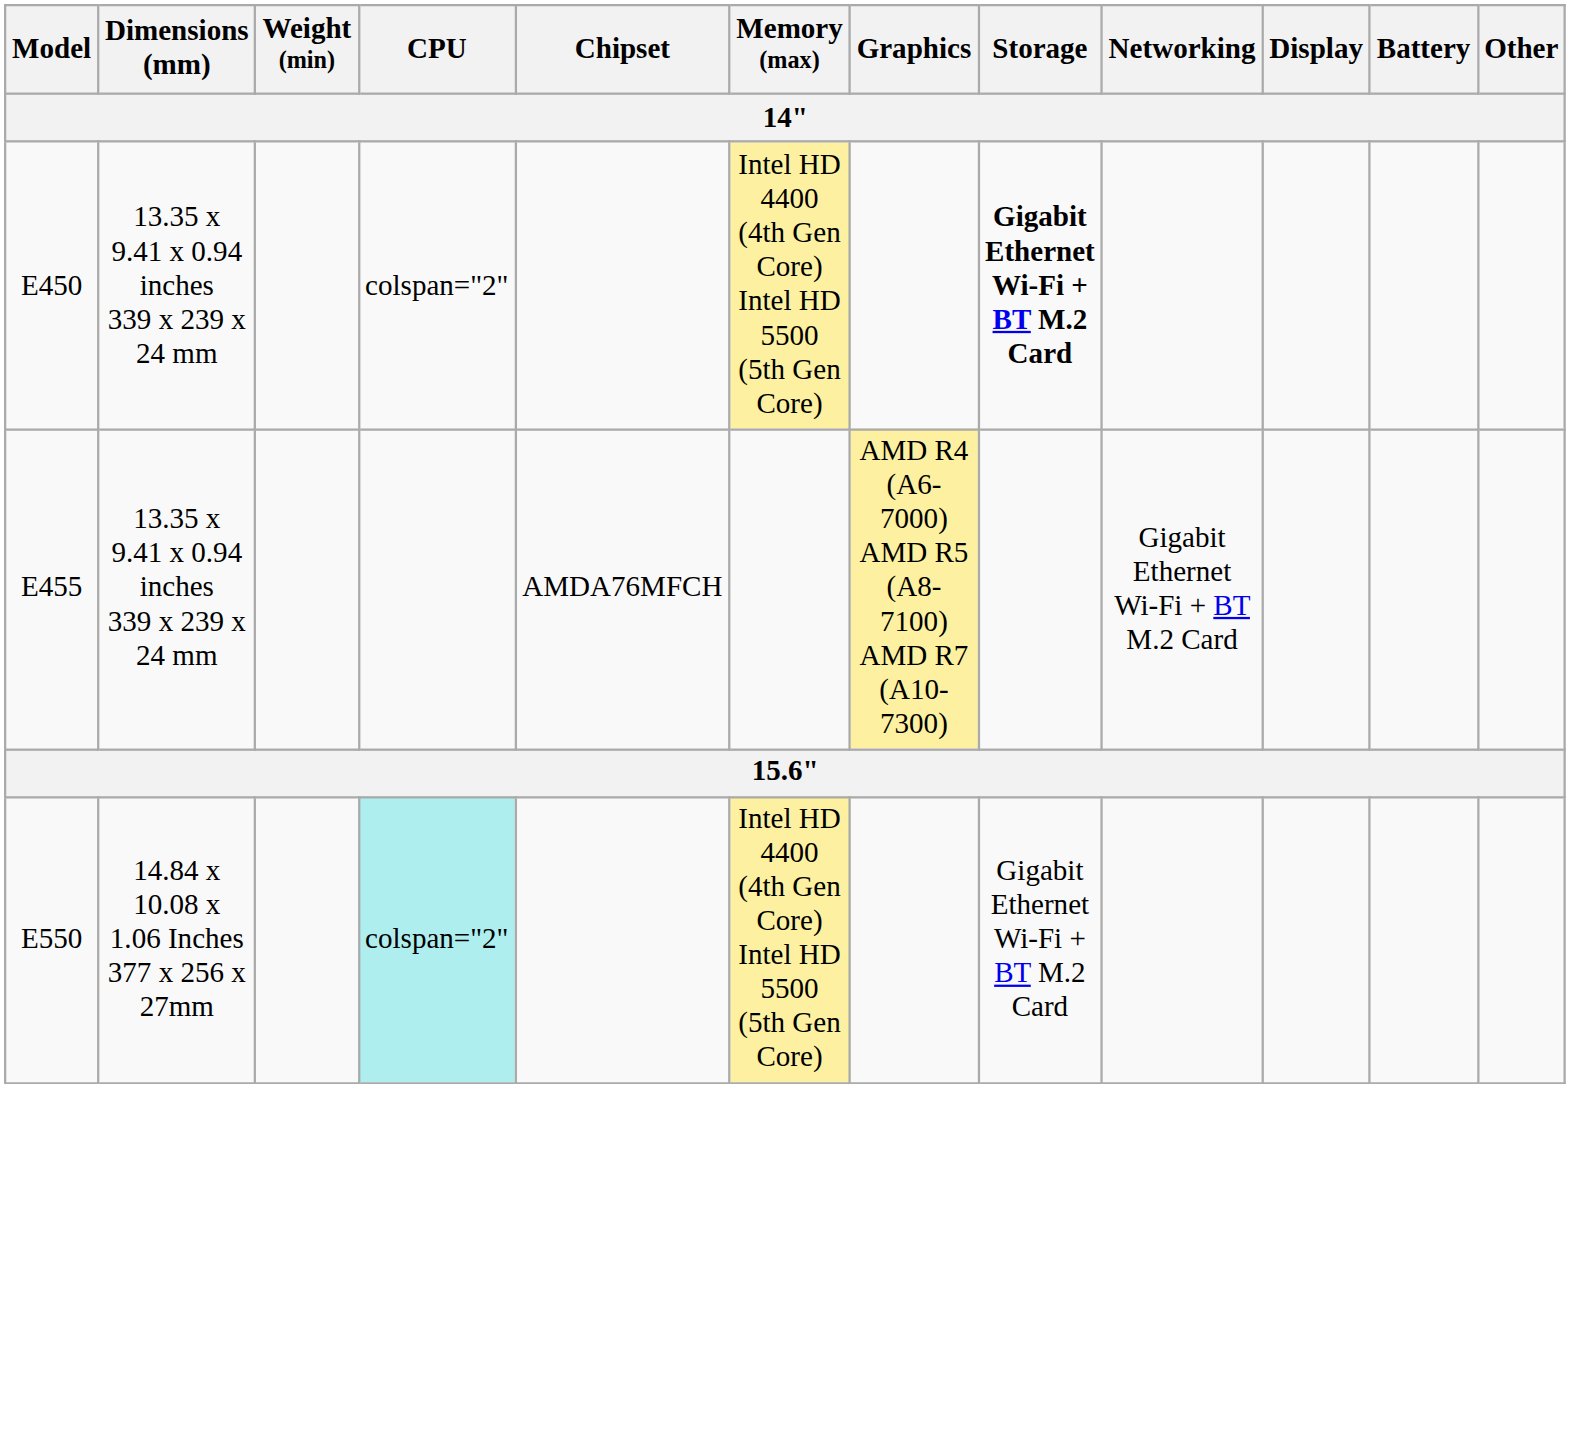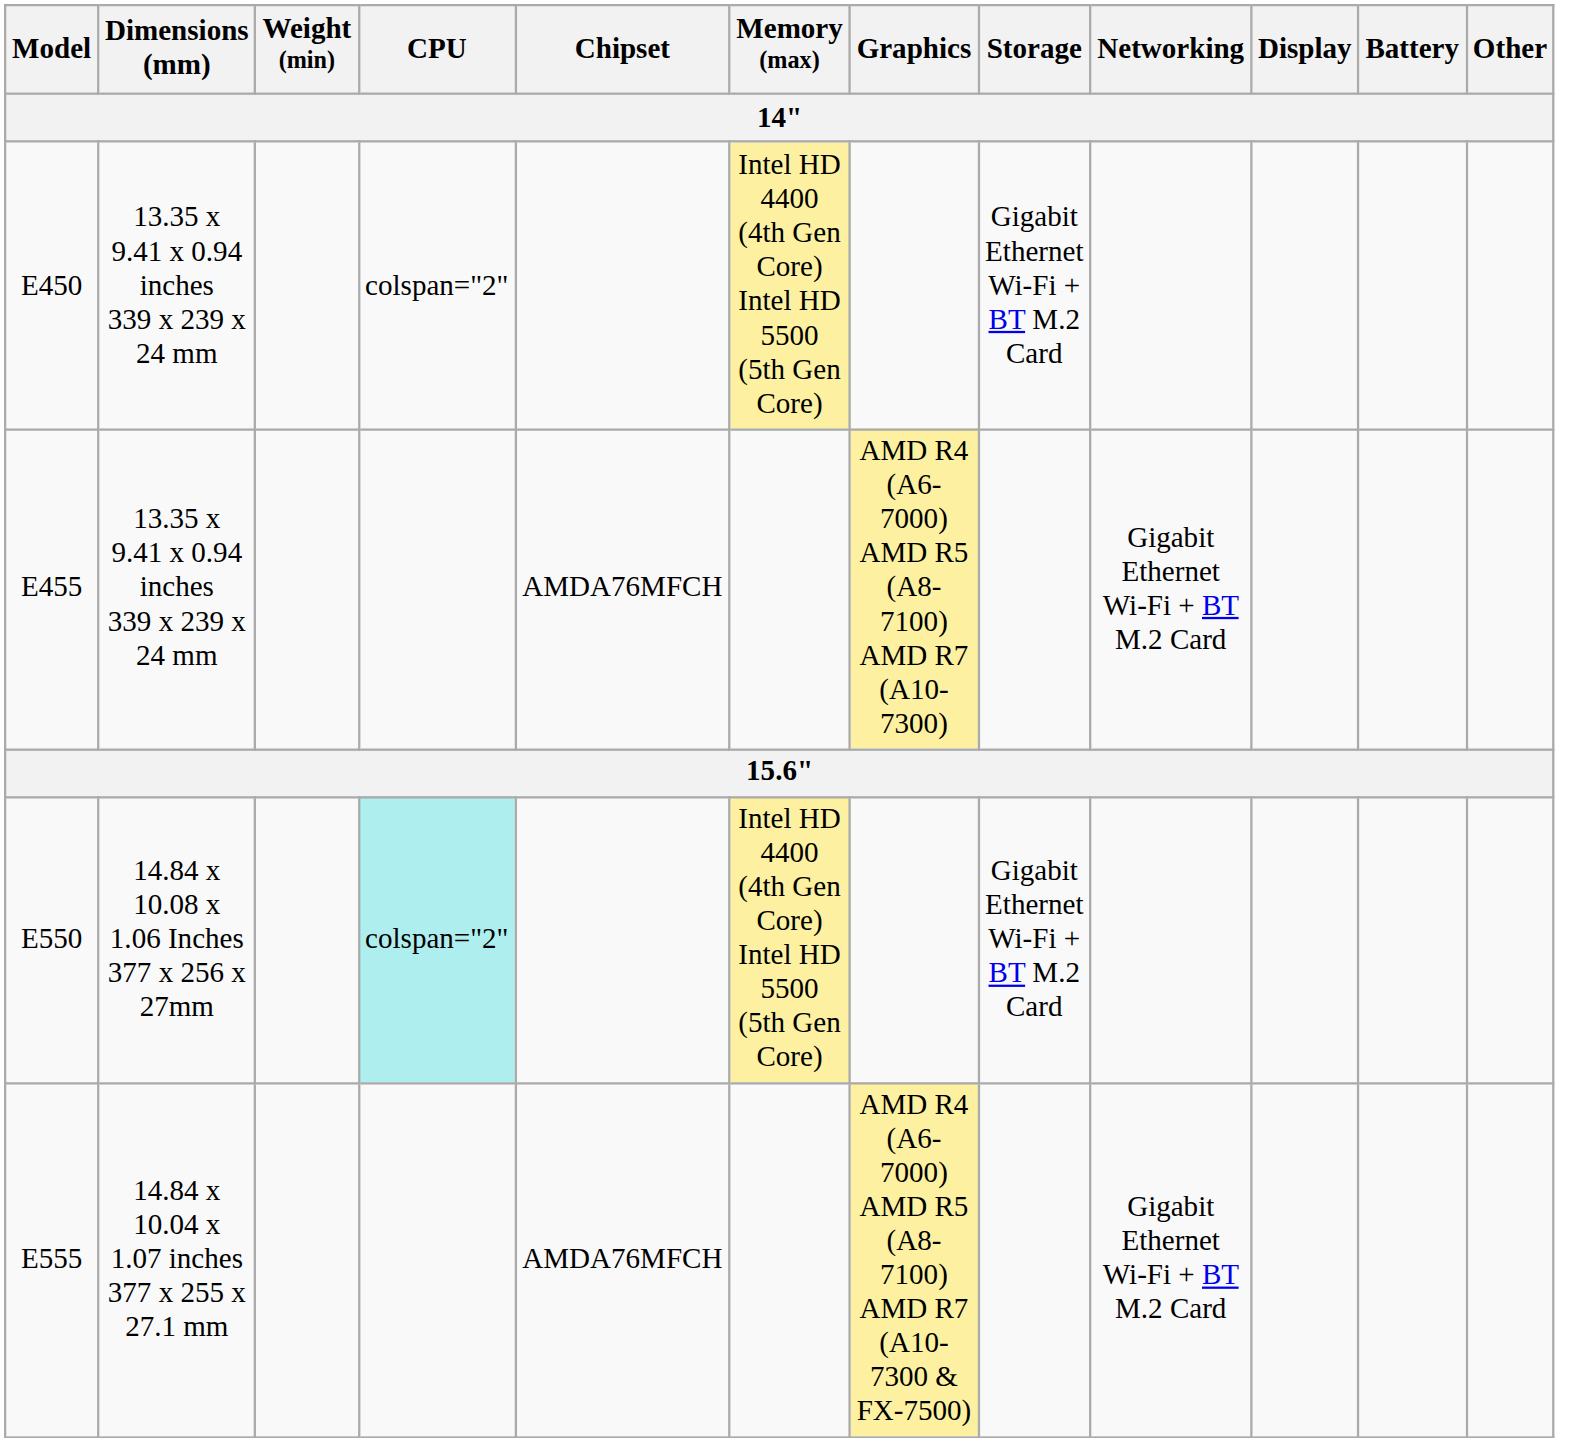E450 | Storage: bold -> normal
+ row: E555 | 14.84 x 10.04 x 1.07 inches 377 x 255 x 27.1 mm | AMDA76MFCH | AMD R4 (A6-7000) AMD R5 (A8-7100) AMD R7 (A10-7300 & FX-7500) | Gigabit Ethernet Wi-Fi + BT M.2 Card
